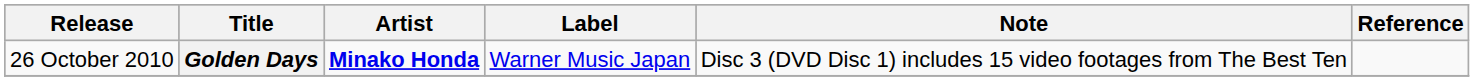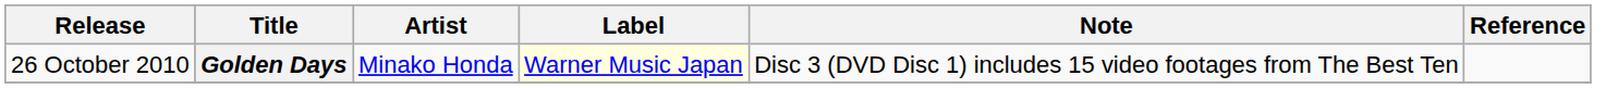Golden Days | Artist: bold -> normal
Golden Days | Label: no background -> lightyellow background
